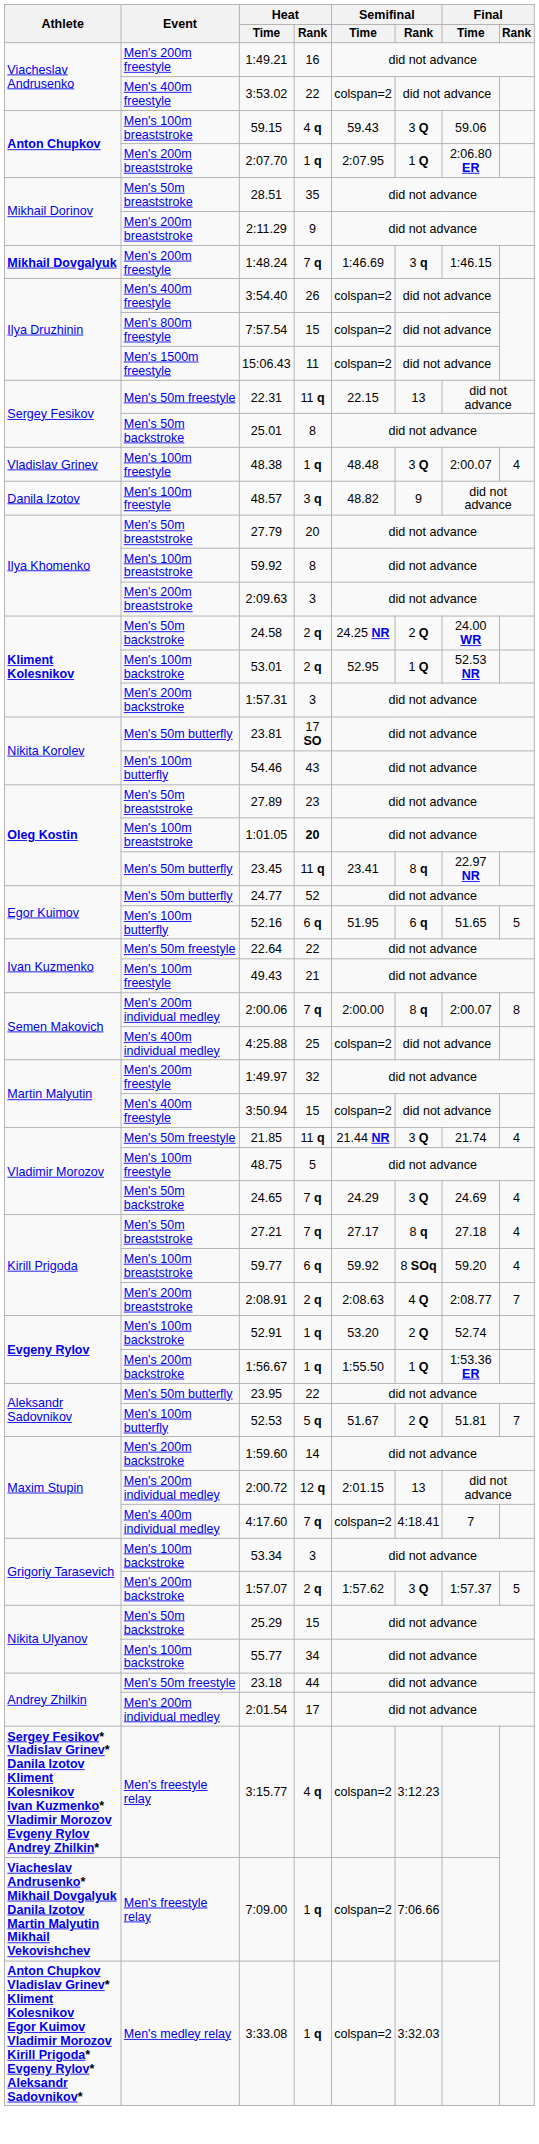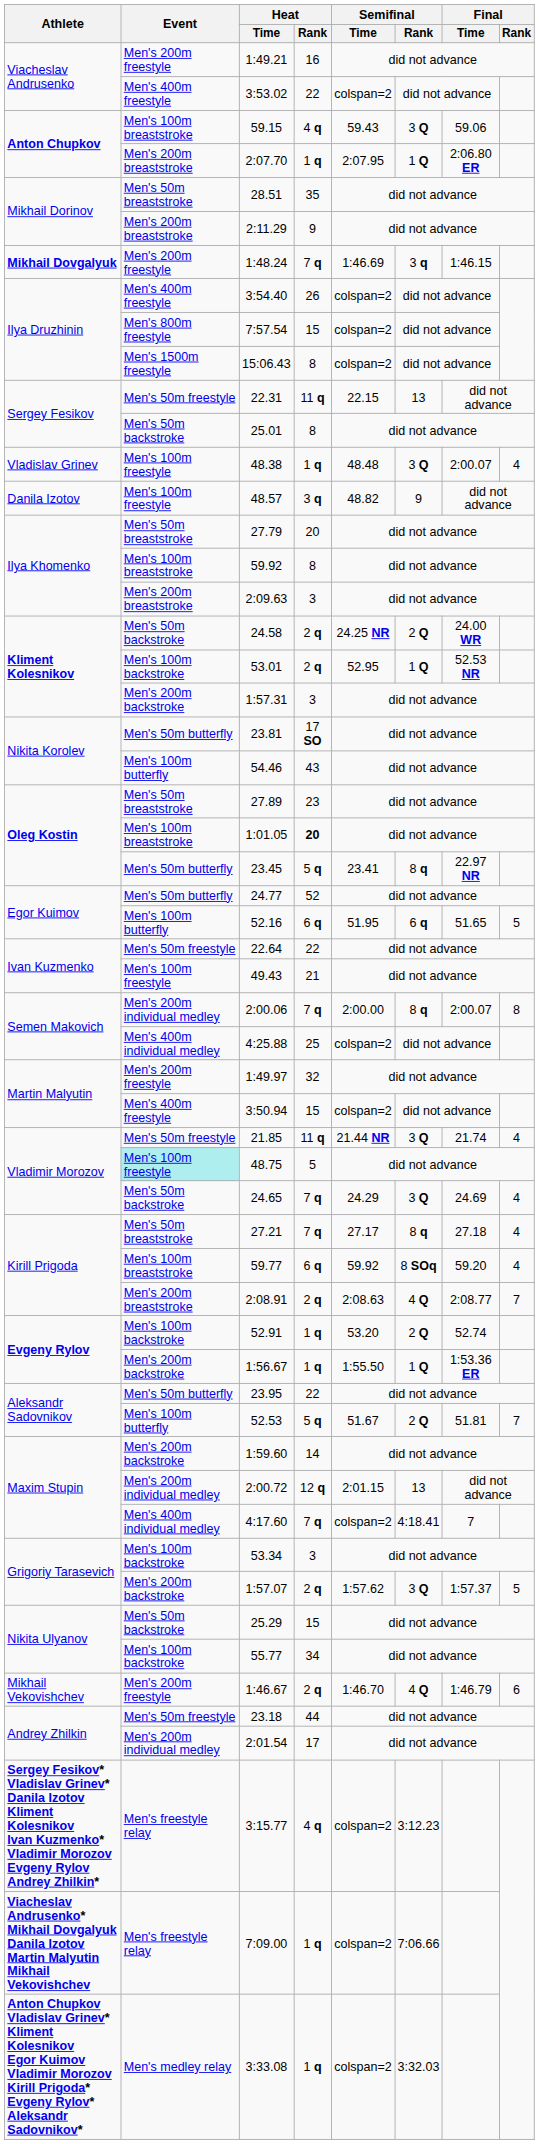15:06.43 | Heat / Rank: 11 -> 8
23.45 | Heat / Rank: 11 q -> 5 q
48.75 | Event: no background -> paleturquoise background
+ row: Mikhail Vekovishchev | Men's 200m freestyle | 1:46.67 | 2 q | 1:46.70 | 4 Q | 1:46.79 | 6
